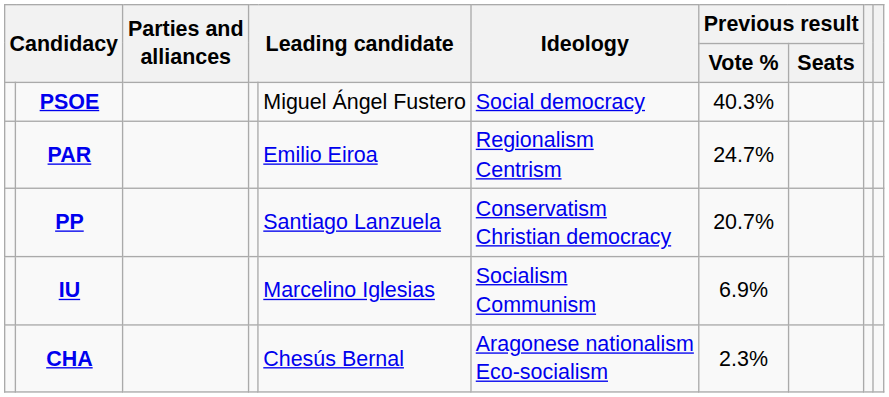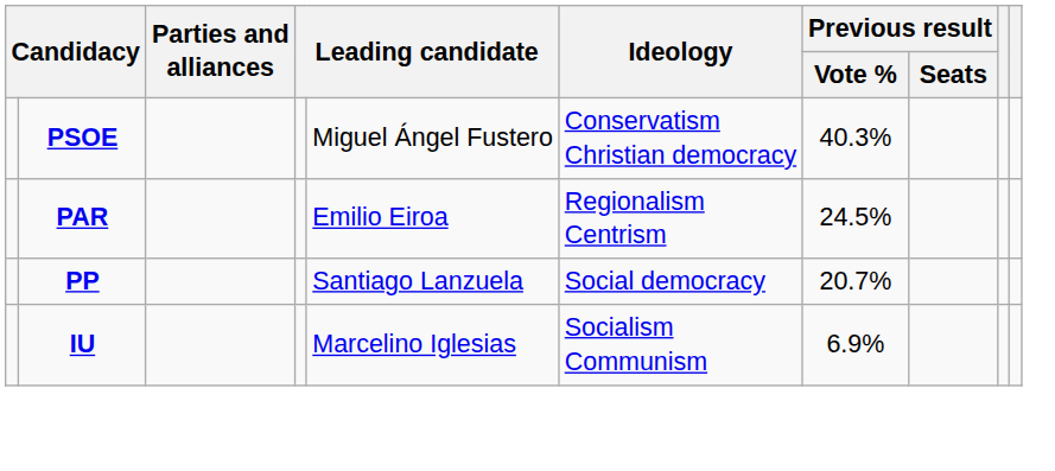PSOE | Ideology: Social democracy -> Conservatism Christian democracy
PAR | Previous result / Vote %: 24.7% -> 24.5%
PP | Ideology: Conservatism Christian democracy -> Social democracy
- row: CHA | Chesús Bernal | Aragonese nationalism Eco-socialism | 2.3%
